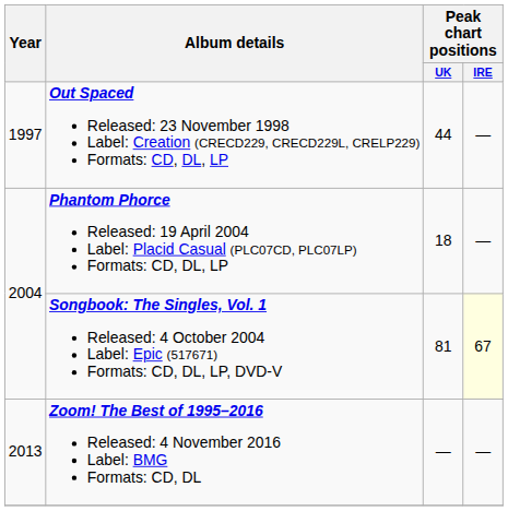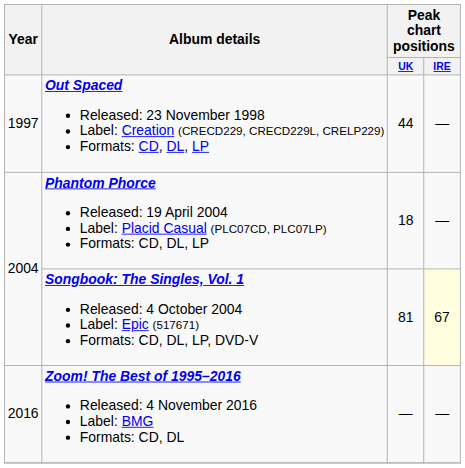row 6 | Year: 2013 -> 2016
